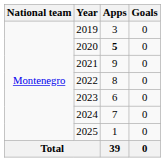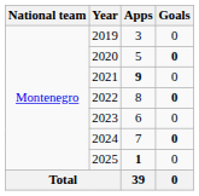2020 | Apps: bold -> normal
2020 | Goals: normal -> bold
2021 | Apps: normal -> bold
2022 | Goals: normal -> bold
2024 | Goals: normal -> bold
2025 | Apps: normal -> bold
